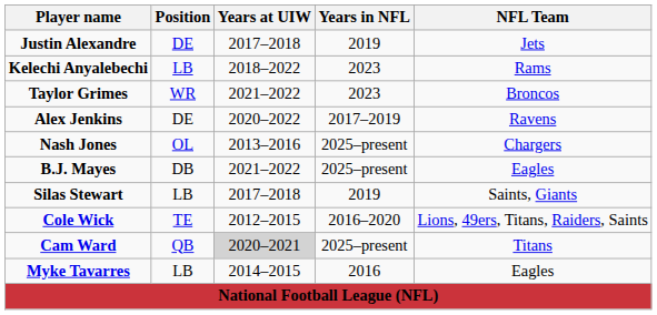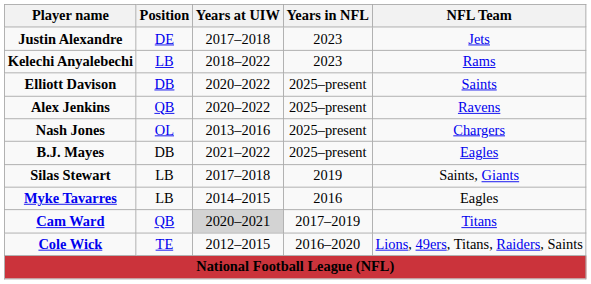Justin Alexandre | Years in NFL: 2019 -> 2023
+ row: Elliott Davison | DB | 2020–2022 | 2025–present | Saints
- row: Taylor Grimes | WR | 2021–2022 | 2023 | Broncos
Alex Jenkins | Position: DE -> QB
Alex Jenkins | Years in NFL: 2017–2019 -> 2025–present
rows swapped: Myke Tavarres <-> Cole Wick
Cam Ward | Years in NFL: 2025–present -> 2017–2019
